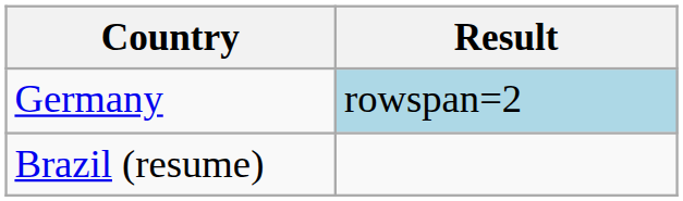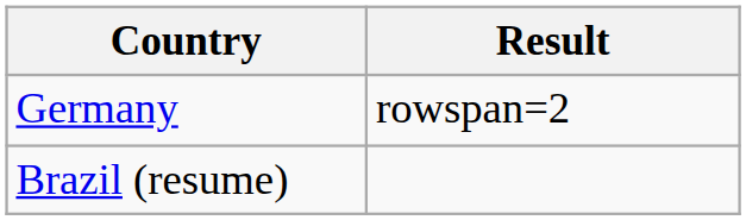Germany | Result: lightblue background -> no background
